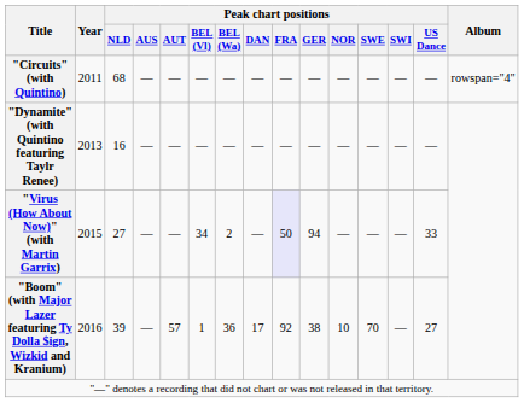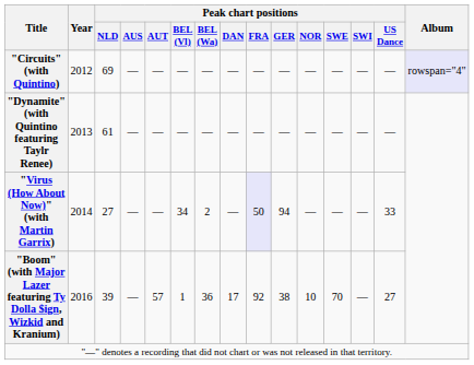"Circuits" (with Quintino) | Year: 2011 -> 2012
"Circuits" (with Quintino) | Peak chart positions / NLD: 68 -> 69
"Circuits" (with Quintino) | Album: no background -> lavender background
"Dynamite" (with Quintino featuring Taylr Renee) | Peak chart positions / NLD: 16 -> 61
"Virus (How About Now)" (with Martin Garrix) | Year: 2015 -> 2014
